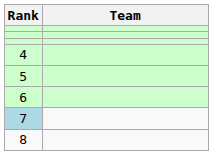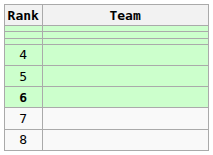row 7 | Rank: normal -> bold
row 8 | Rank: lightblue background -> no background
